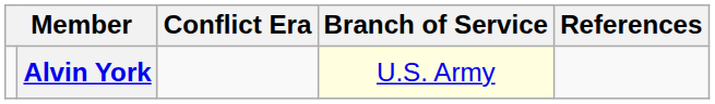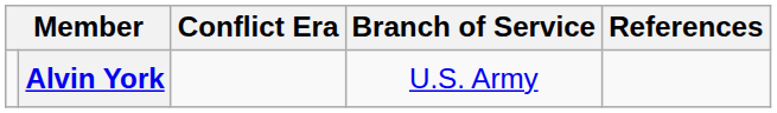Alvin York | Branch of Service: lightyellow background -> no background
